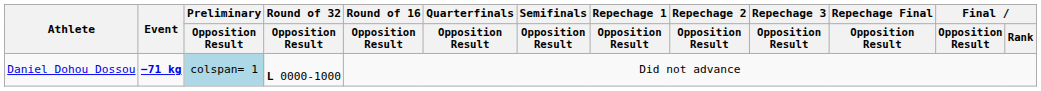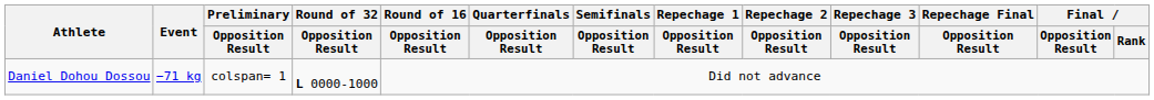Daniel Dohou Dossou | Event: bold -> normal
Daniel Dohou Dossou | Preliminary / Opposition Result: lightblue background -> no background
